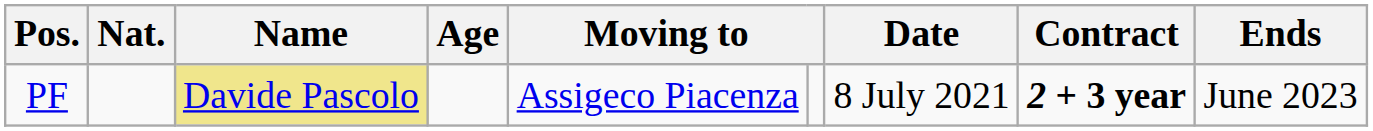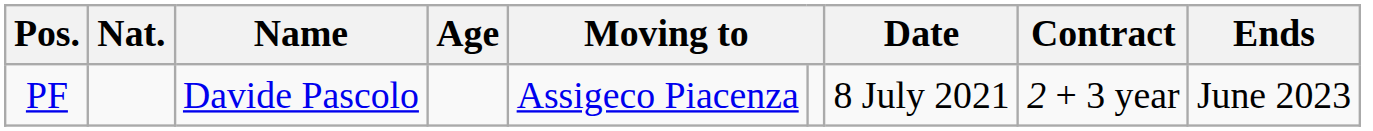PF | Name: khaki background -> no background
PF | Contract: bold -> normal
